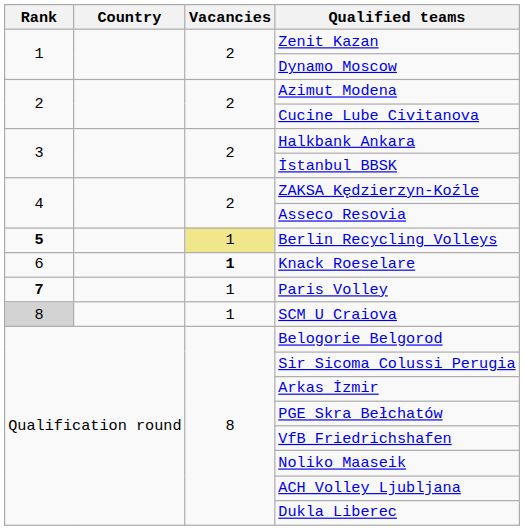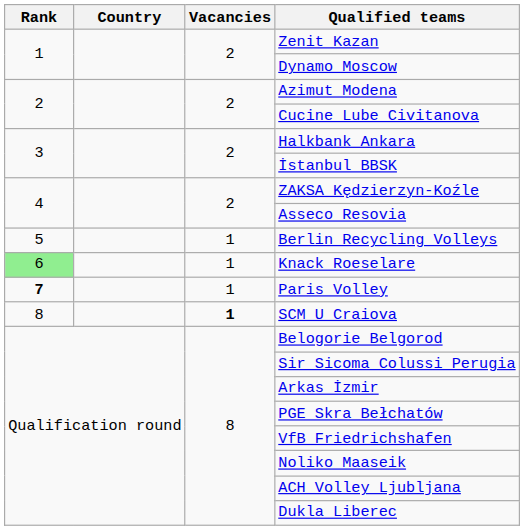Berlin Recycling Volleys | Rank: bold -> normal
Berlin Recycling Volleys | Vacancies: khaki background -> no background
Knack Roeselare | Rank: no background -> lightgreen background
Knack Roeselare | Vacancies: bold -> normal
SCM U Craiova | Rank: lightgrey background -> no background
SCM U Craiova | Vacancies: normal -> bold
